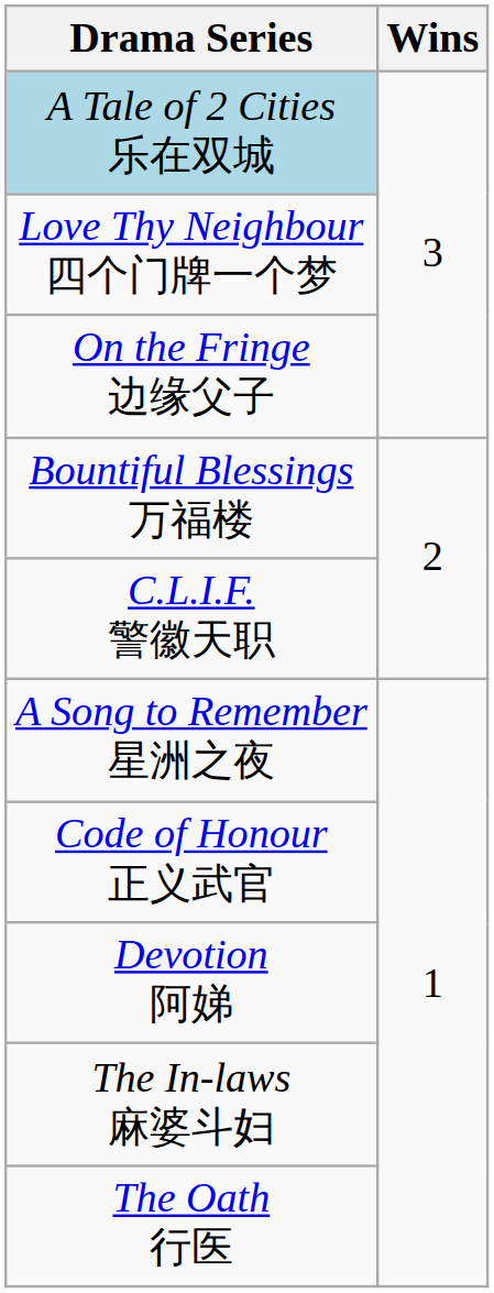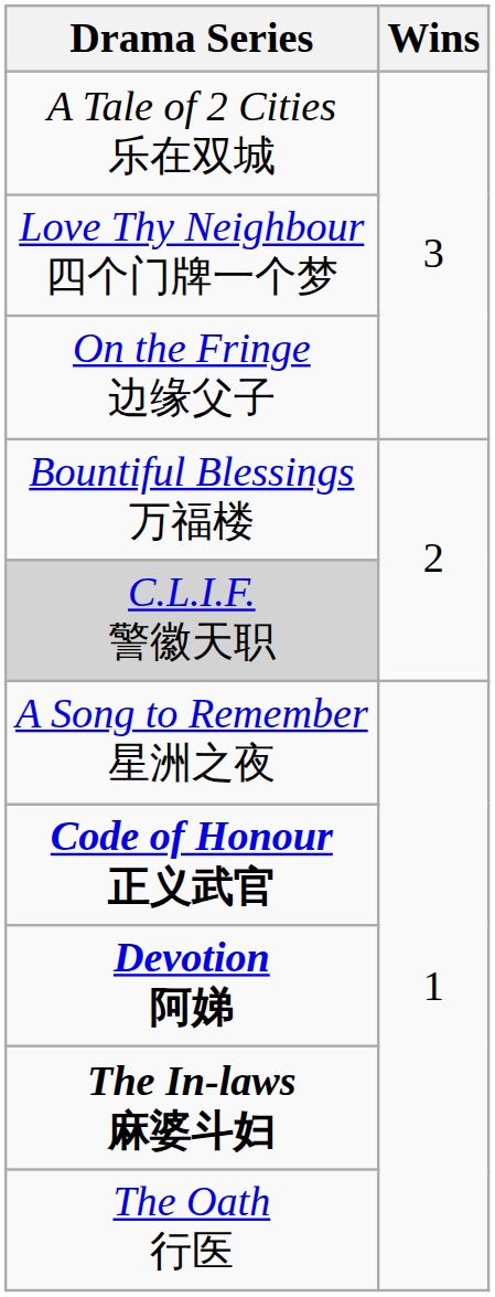A Tale of 2 Cities 乐在双城 | Drama Series: lightblue background -> no background
C.L.I.F. 警徽天职 | Drama Series: no background -> lightgrey background
Code of Honour 正义武官 | Drama Series: normal -> bold
Devotion 阿娣 | Drama Series: normal -> bold
The In-laws 麻婆斗妇 | Drama Series: normal -> bold
